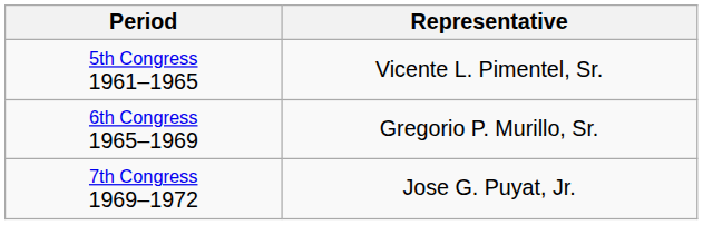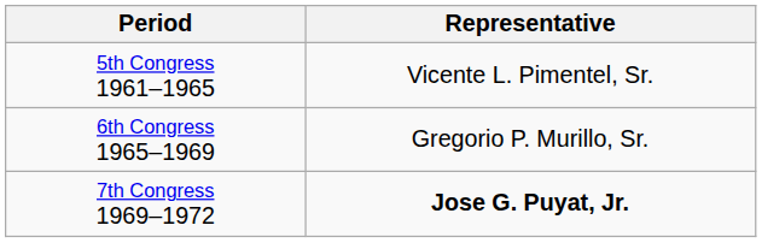7th Congress 1969–1972 | Representative: normal -> bold
